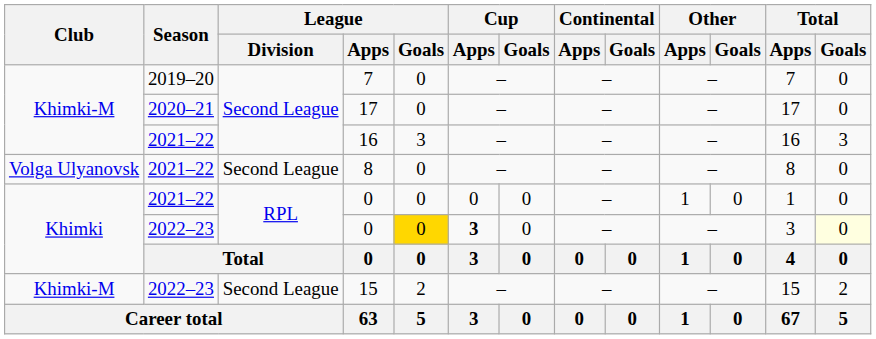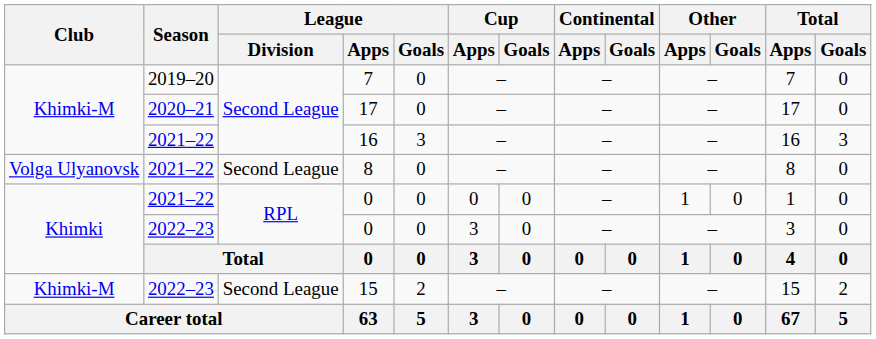2022–23 / 0 | League / Goals: gold background -> no background
2022–23 / 0 | Cup / Apps: bold -> normal
2022–23 / 0 | Total / Goals: lightyellow background -> no background
